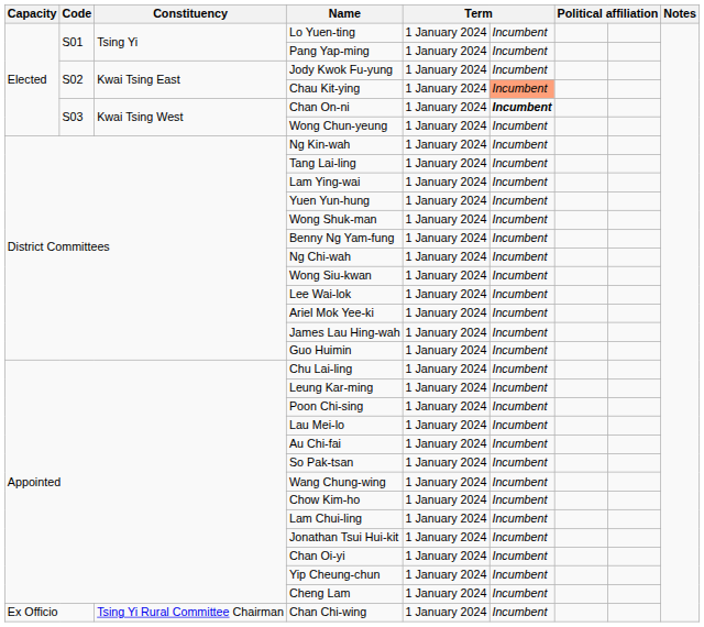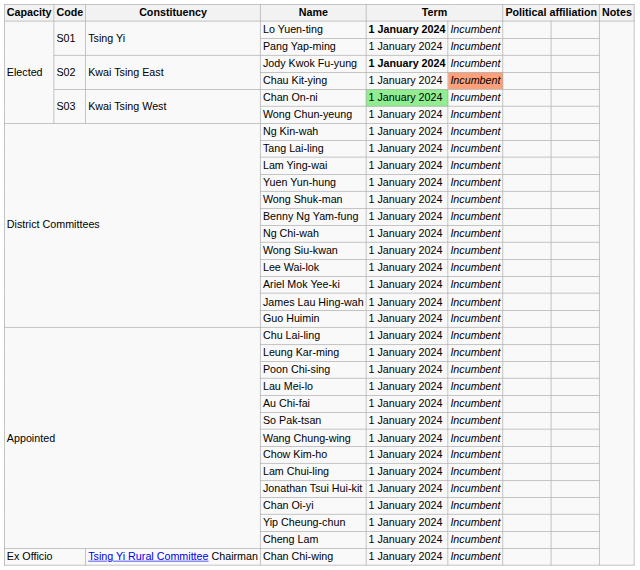Lo Yuen-ting | column 5: normal -> bold
Jody Kwok Fu-yung | column 5: normal -> bold
Chan On-ni | column 5: no background -> lightgreen background
Chan On-ni | column 6: bold -> normal
